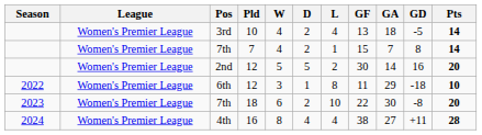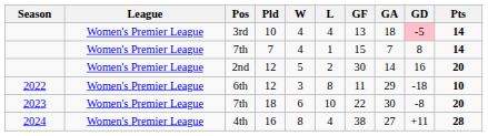- column: D | 2 | 2 | 5 | 1 | 2 | 4
3rd | GD: no background -> pink background
